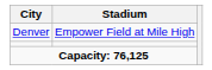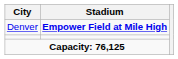Denver | Stadium: normal -> bold
